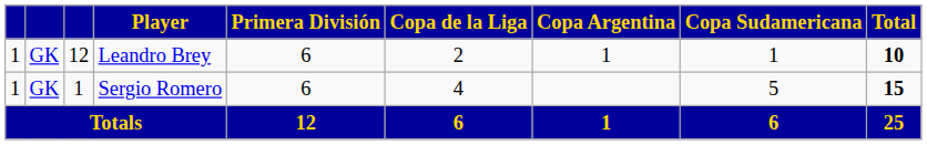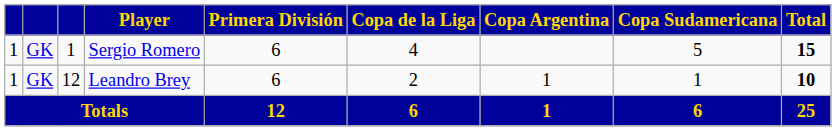rows swapped: Sergio Romero <-> Leandro Brey
